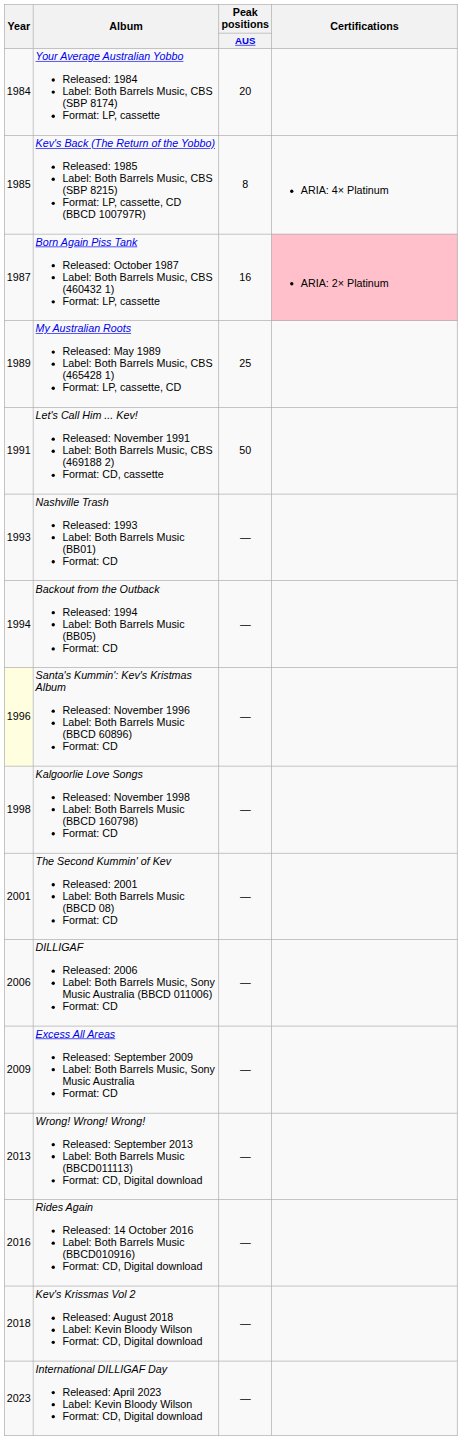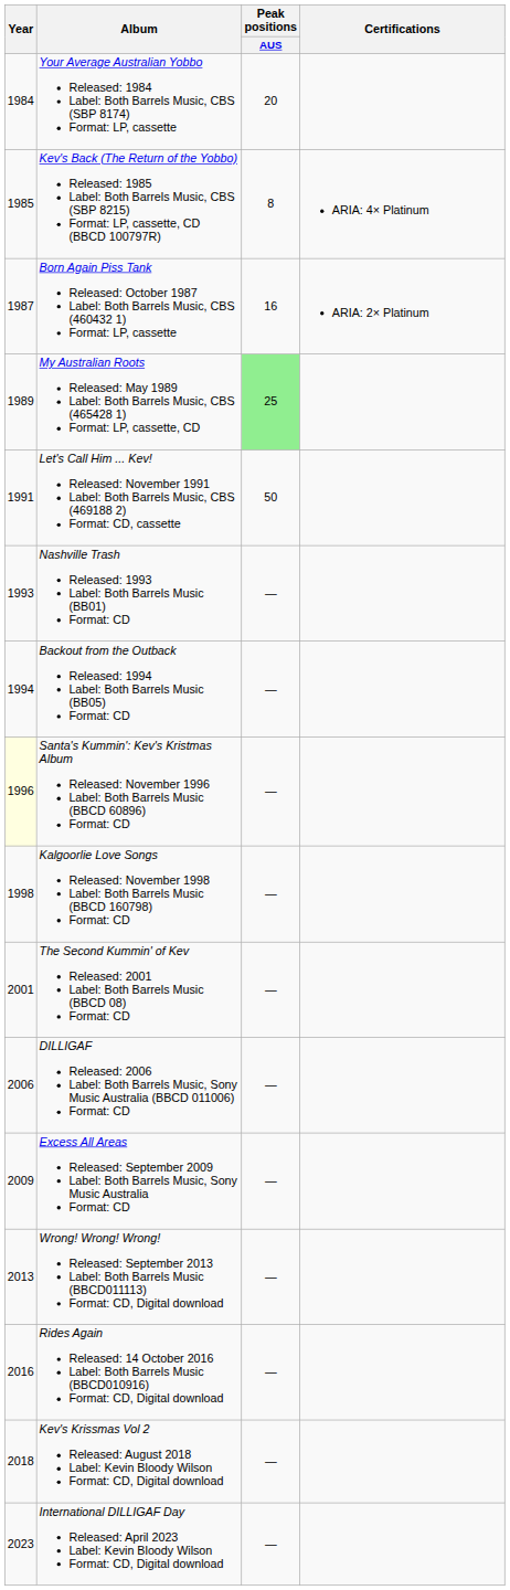row 5 | Certifications: pink background -> no background
row 6 | Peak positions / AUS: no background -> lightgreen background
